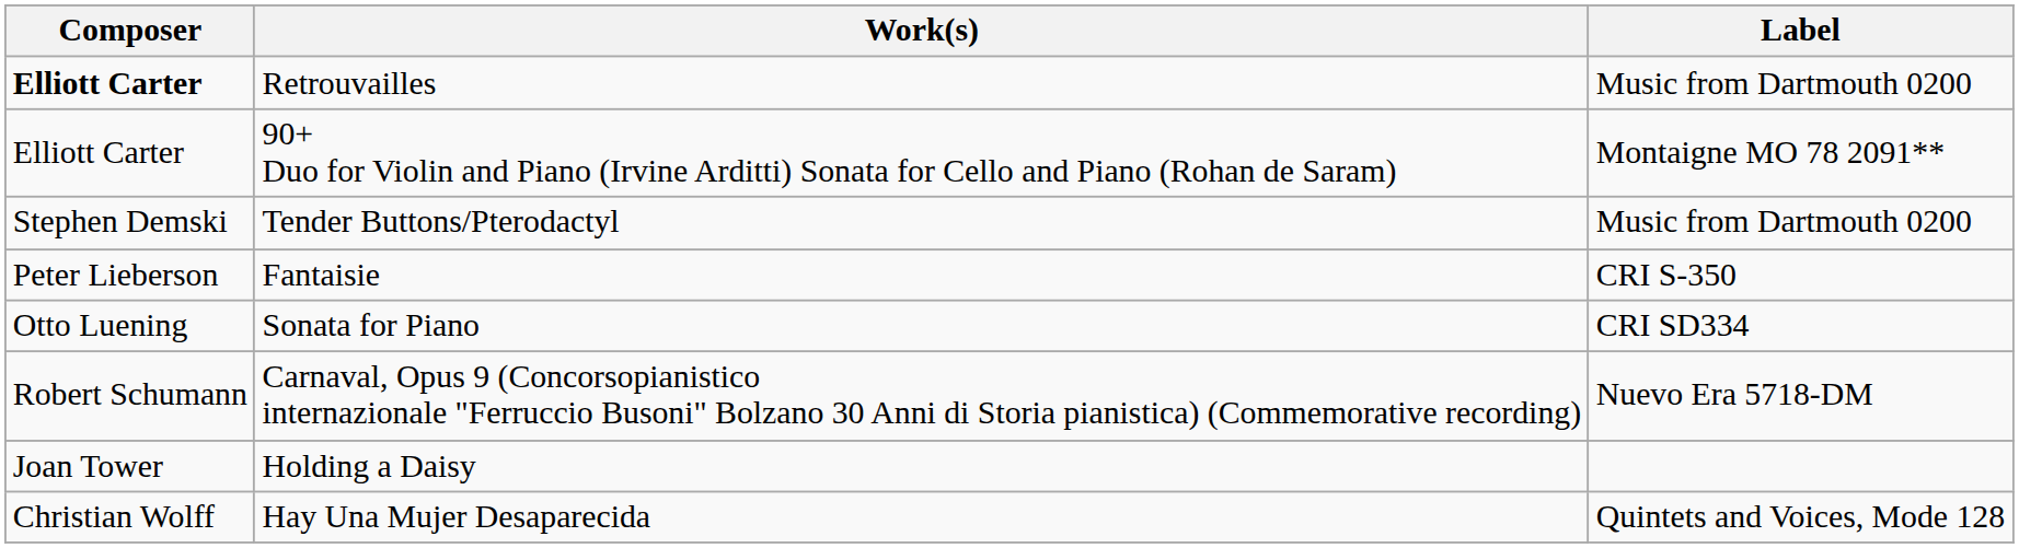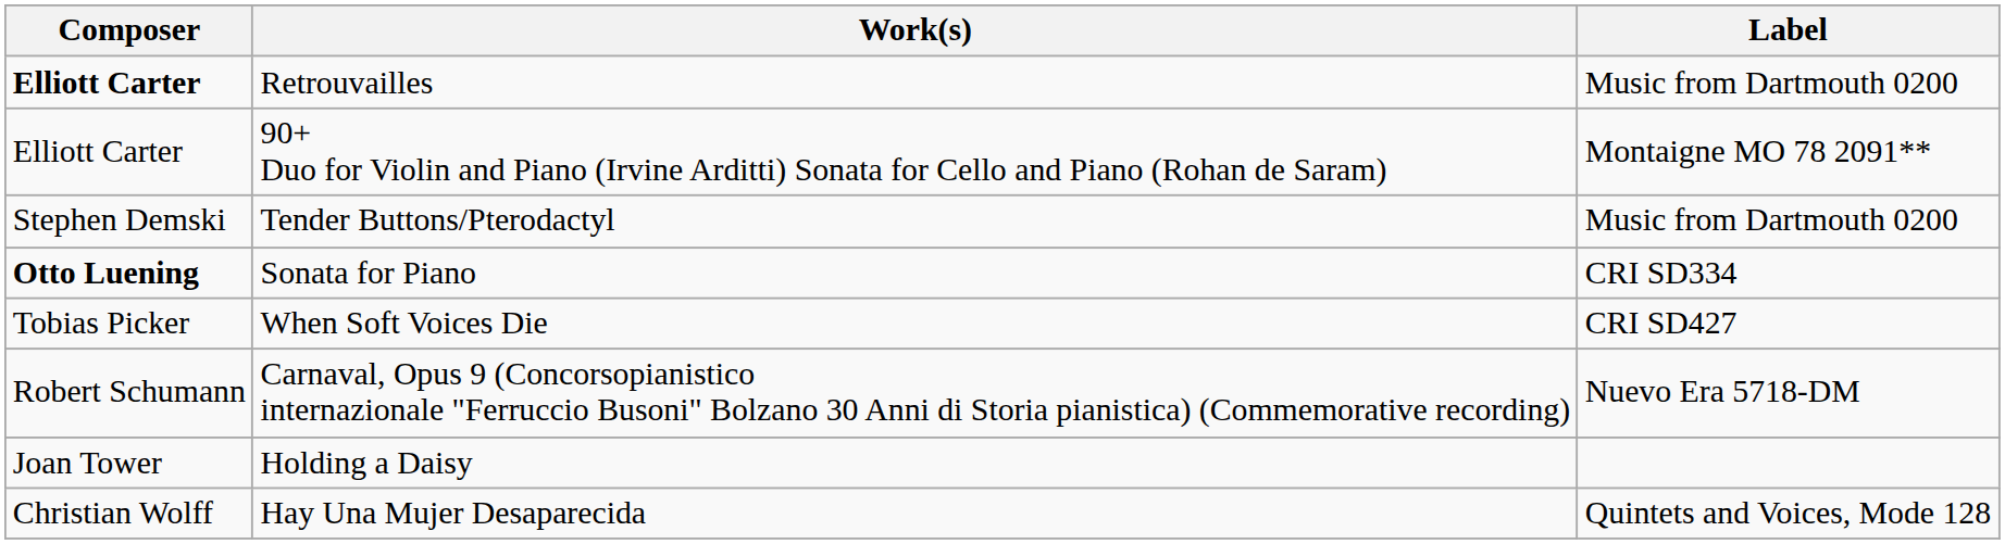- row: Peter Lieberson | Fantaisie | CRI S-350
Sonata for Piano | Composer: normal -> bold
+ row: Tobias Picker | When Soft Voices Die | CRI SD427
